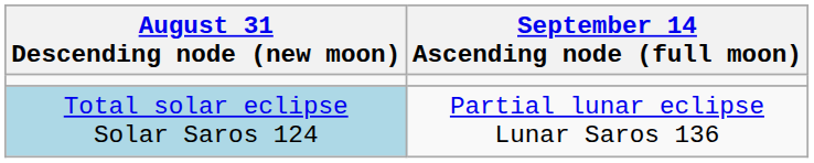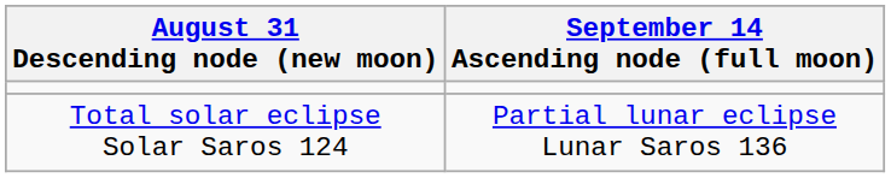row 3 | August 31 Descending node (new moon): lightblue background -> no background
